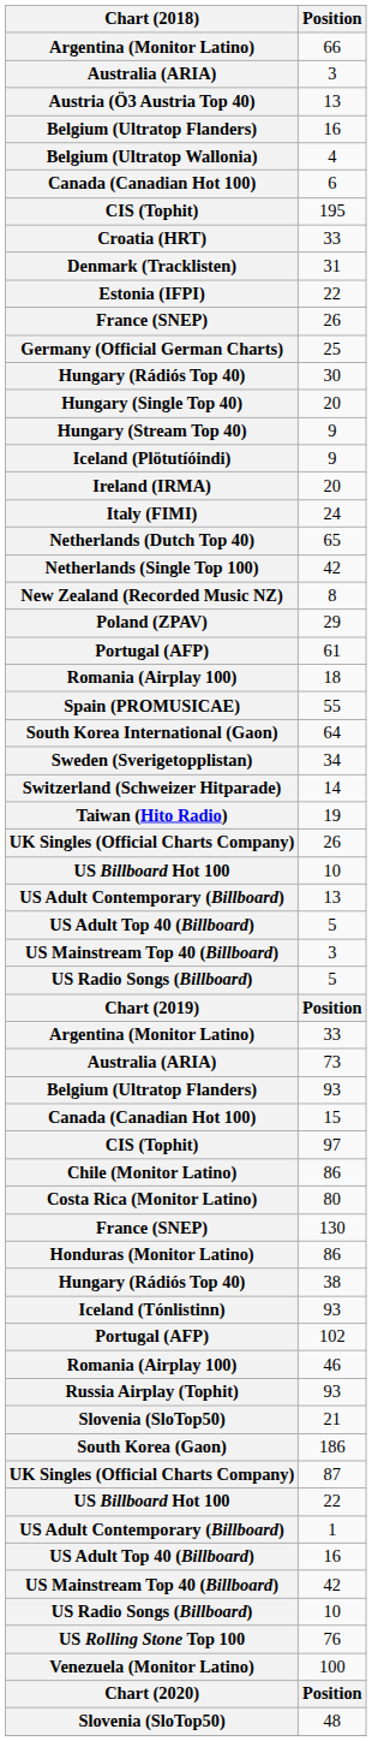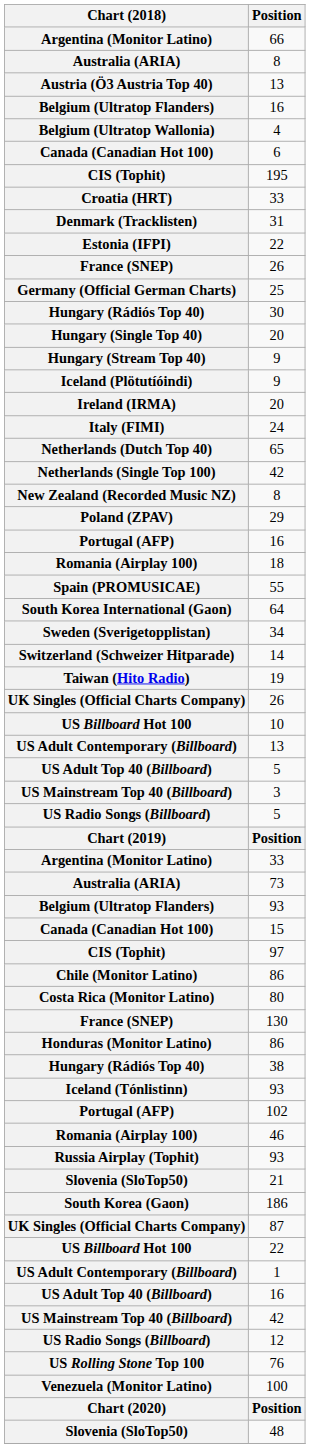row 3 | Position: 3 -> 8
row 24 | Position: 61 -> 16
row 59 | Position: 10 -> 12
